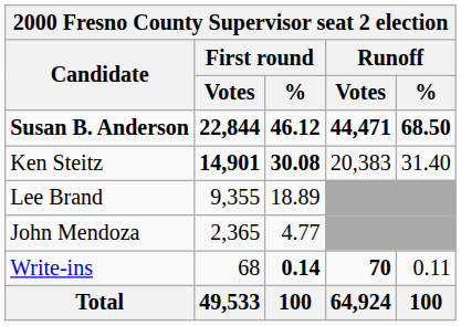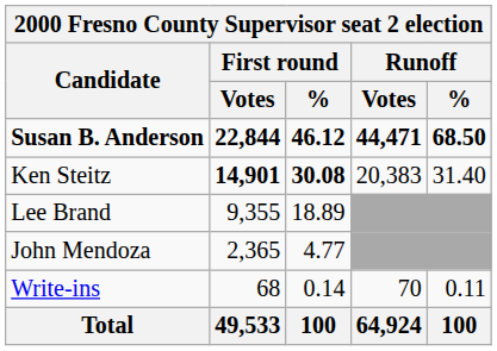Write-ins | First round / %: bold -> normal
Write-ins | Runoff / Votes: bold -> normal
